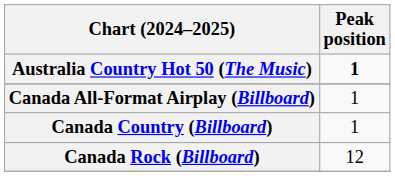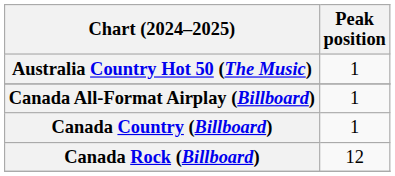Australia Country Hot 50 (The Music) | Peak position: bold -> normal
